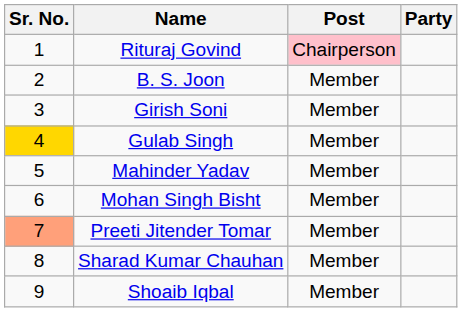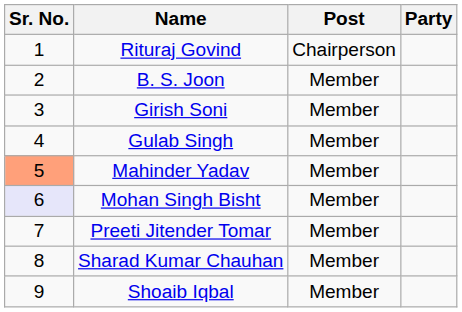Rituraj Govind | Post: pink background -> no background
Gulab Singh | Sr. No.: gold background -> no background
Mahinder Yadav | Sr. No.: no background -> lightsalmon background
Mohan Singh Bisht | Sr. No.: no background -> lavender background
Preeti Jitender Tomar | Sr. No.: lightsalmon background -> no background
